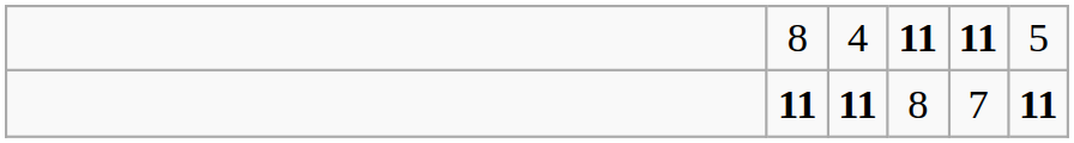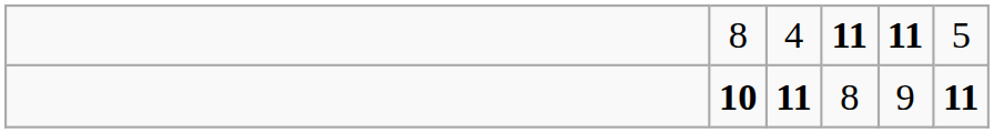row 2 | column 2: 11 -> 10
row 2 | column 5: 7 -> 9
